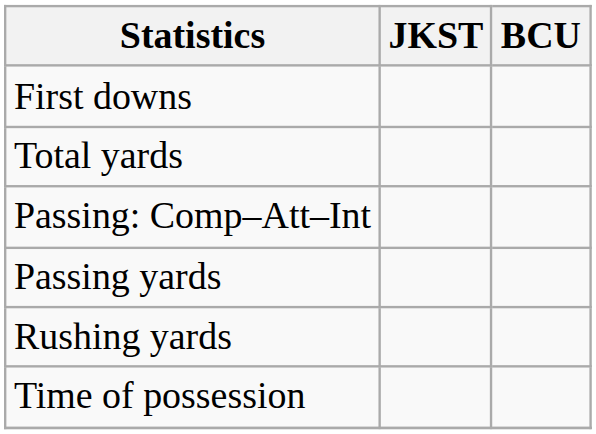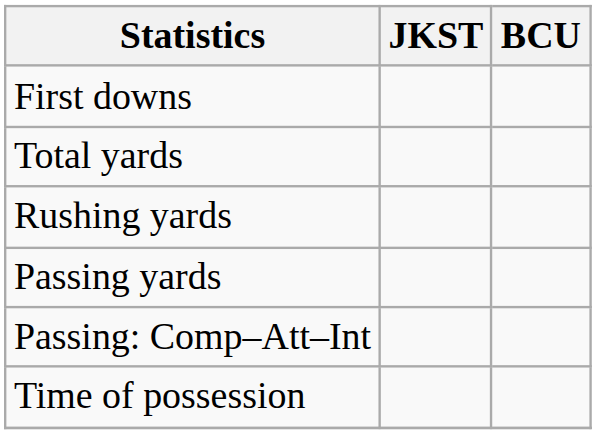rows swapped: Rushing yards <-> Passing: Comp–Att–Int
